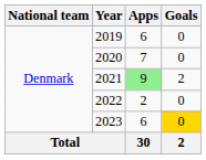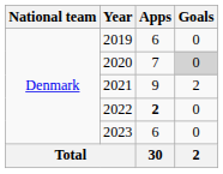2020 | Goals: no background -> lightgrey background
2021 | Apps: lightgreen background -> no background
2022 | Apps: normal -> bold
2023 | Goals: gold background -> no background
